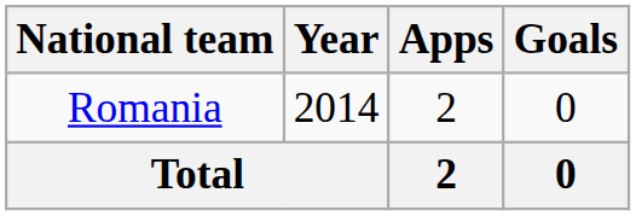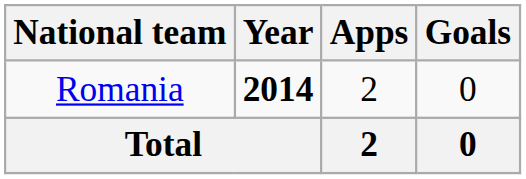Romania | Year: normal -> bold
